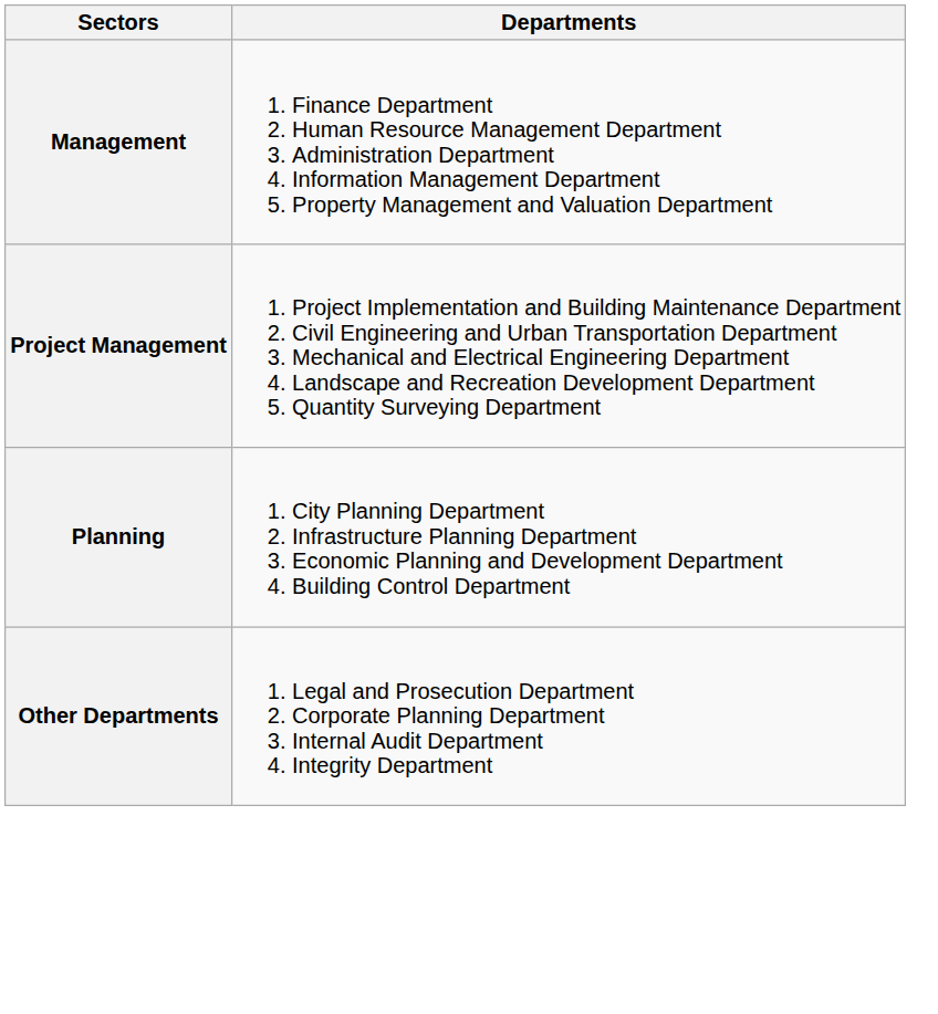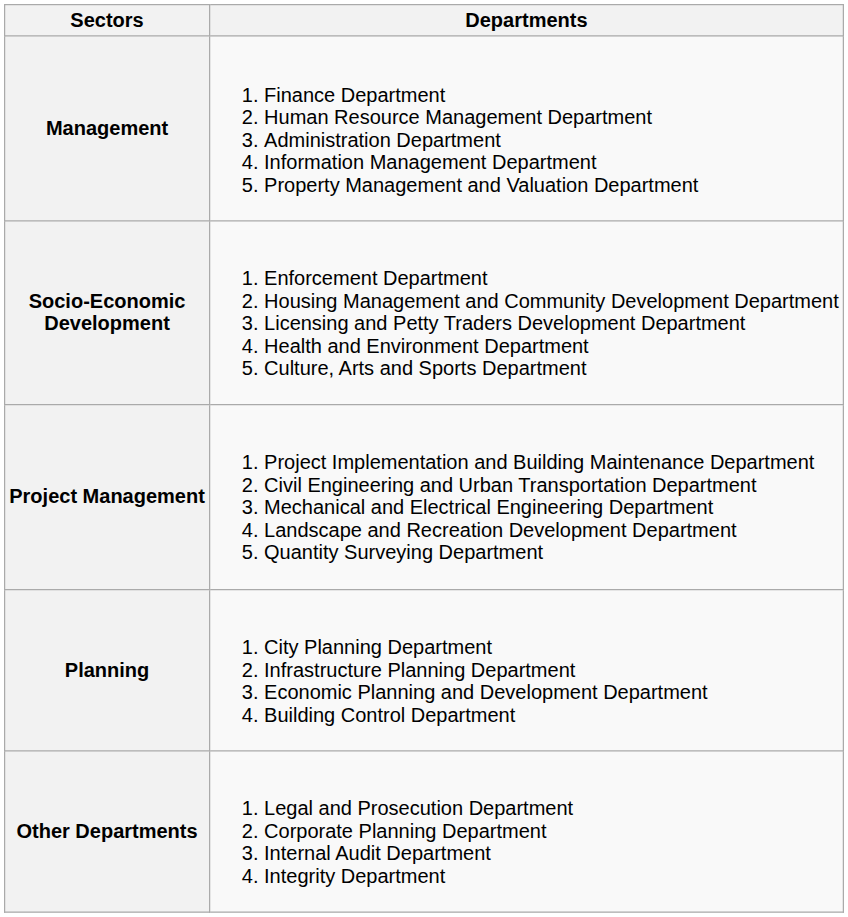+ row: Socio-Economic Development | Enforcement Department Housing Management and Community Development Department Licensing and Petty Traders Development Department Health and Environment Department Culture, Arts and Sports Department
